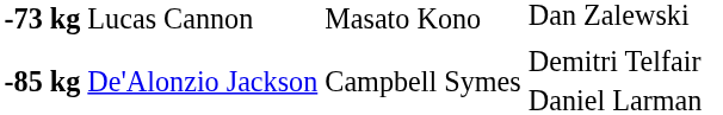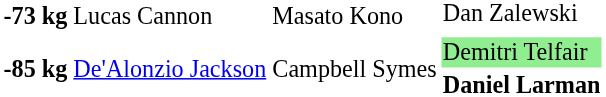Demitri Telfair | column 4: no background -> lightgreen background
Daniel Larman | column 4: normal -> bold
